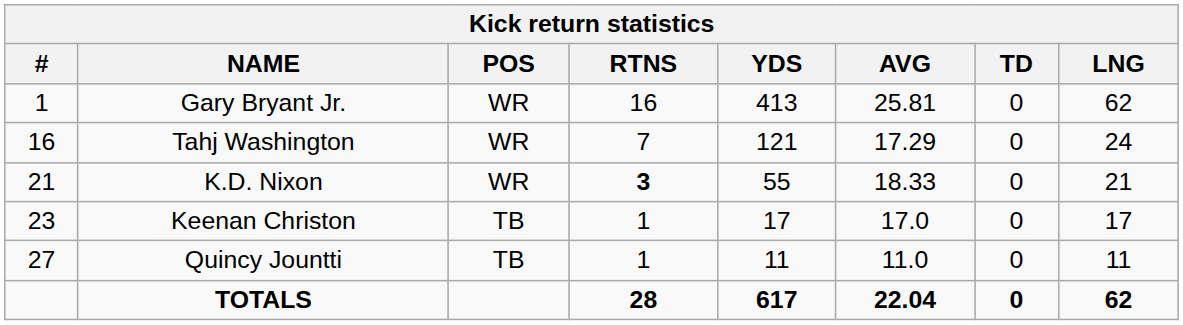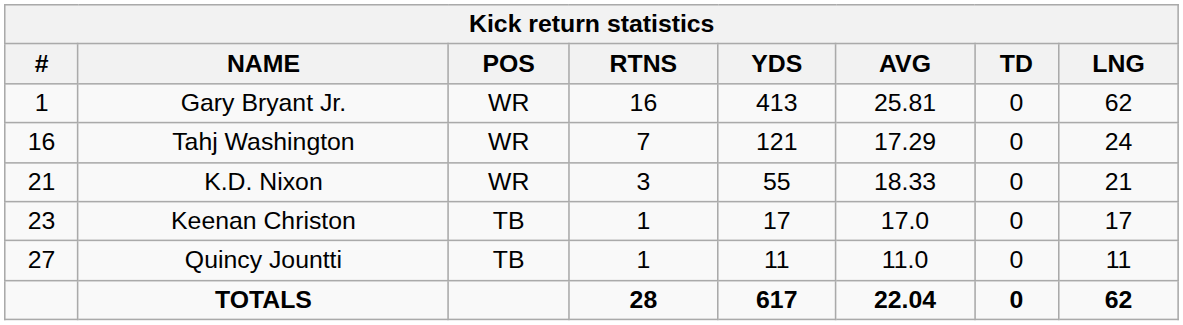K.D. Nixon | RTNS: bold -> normal
